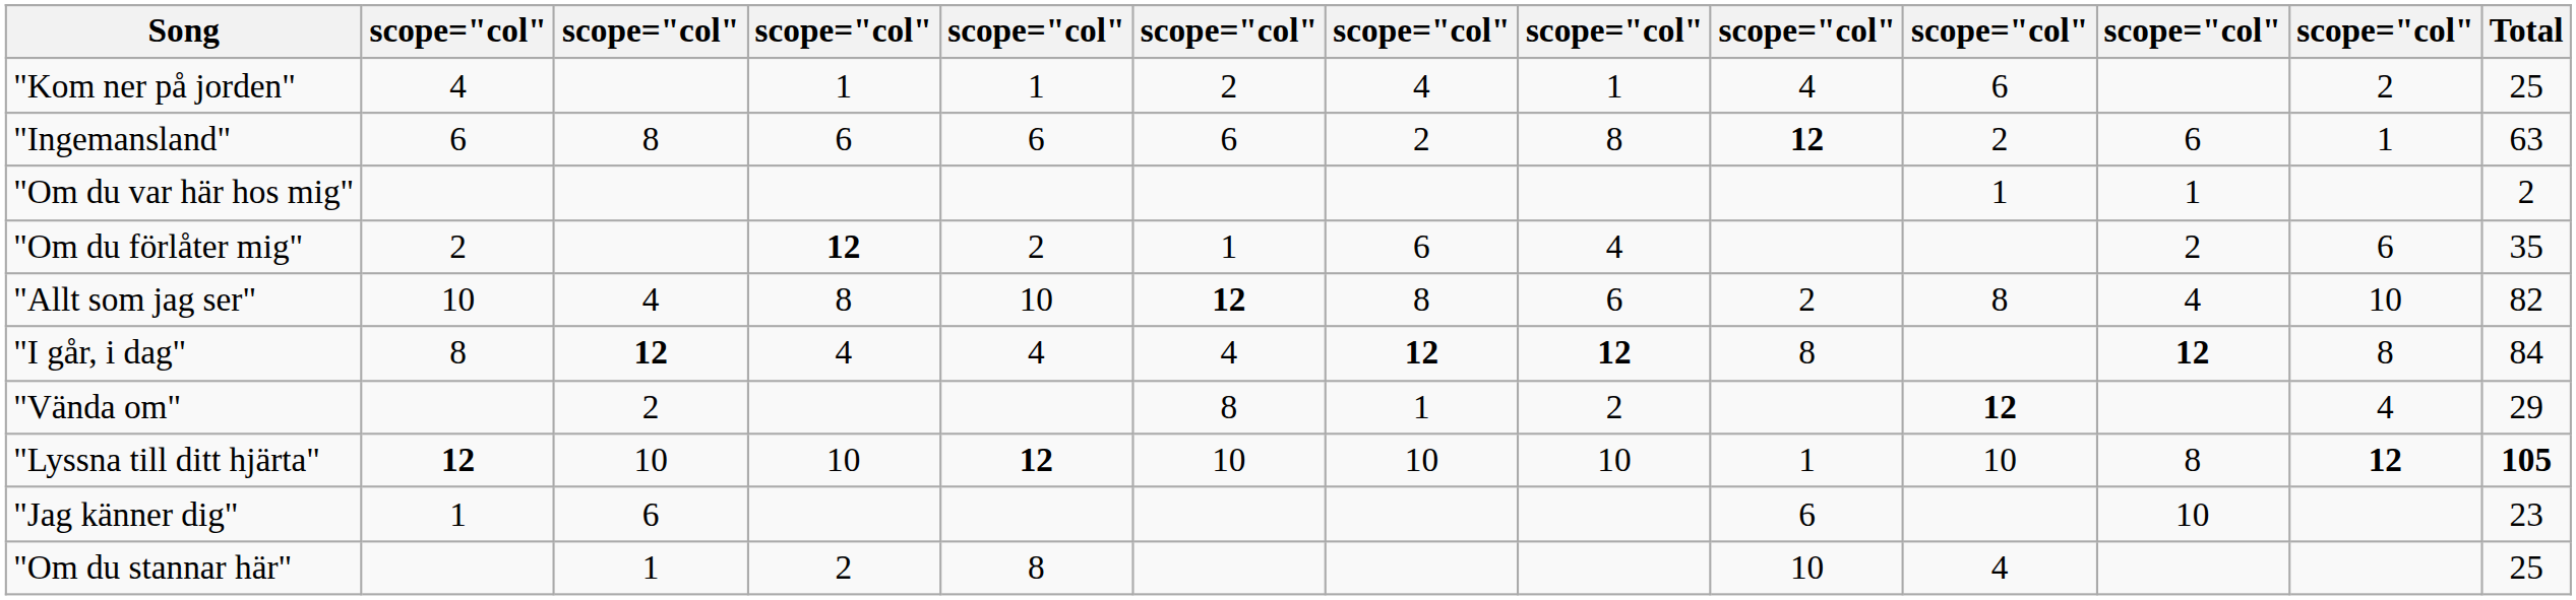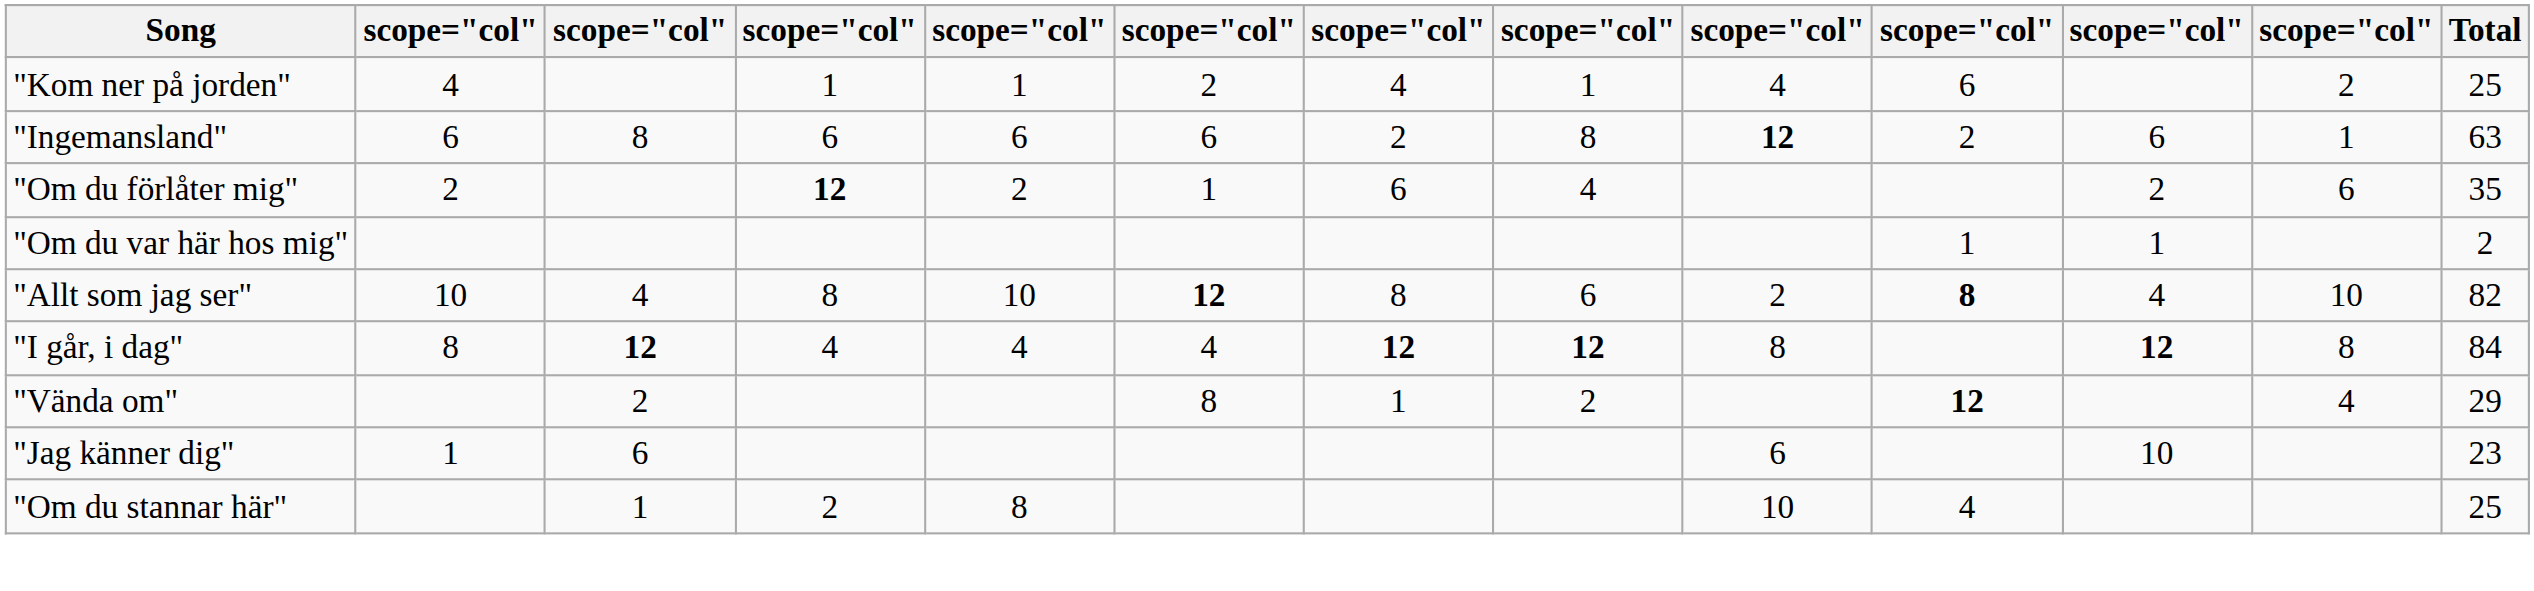rows swapped: "Om du förlåter mig" <-> "Om du var här hos mig"
"Allt som jag ser" | column 10: normal -> bold
- row: "Lyssna till ditt hjärta" | 12 | 10 | 10 | 12 | 10 | 10 | 10 | 1 | 10 | 8 | 12 | 105
